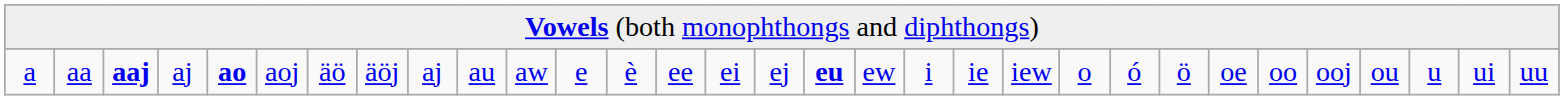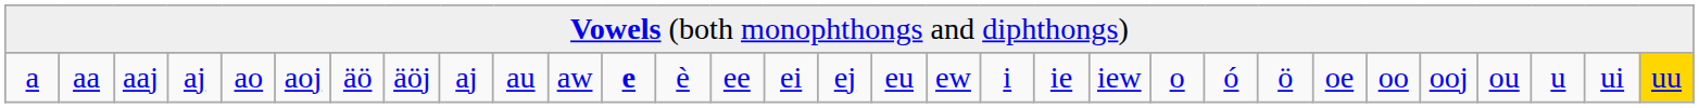aa | column 3: bold -> normal
aa | column 5: bold -> normal
aa | column 12: normal -> bold
aa | column 17: bold -> normal
aa | column 31: no background -> gold background
